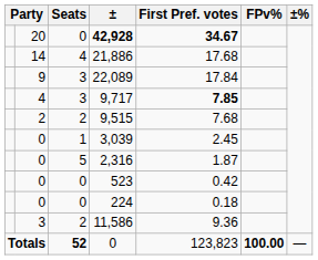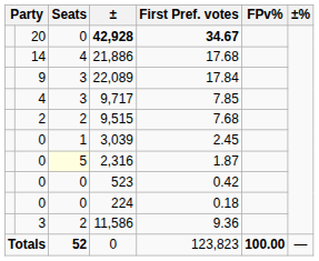9,717 | First Pref. votes: bold -> normal
2,316 | Seats: no background -> lightyellow background
